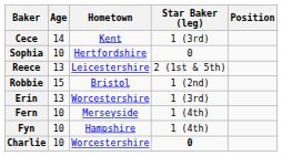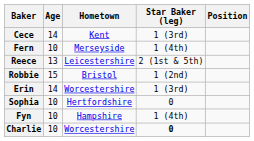rows swapped: Fern <-> Sophia
Erin | Age: 13 -> 14
